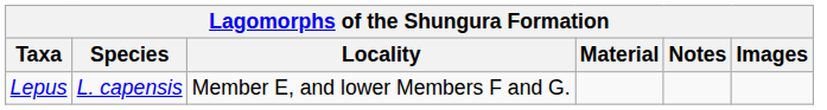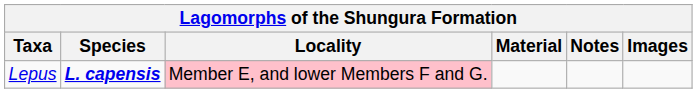Lepus | Species: normal -> bold
Lepus | Locality: no background -> pink background
